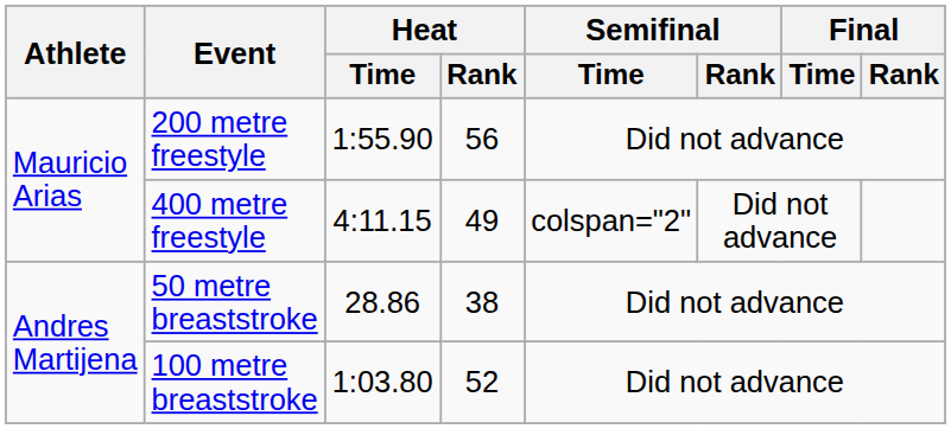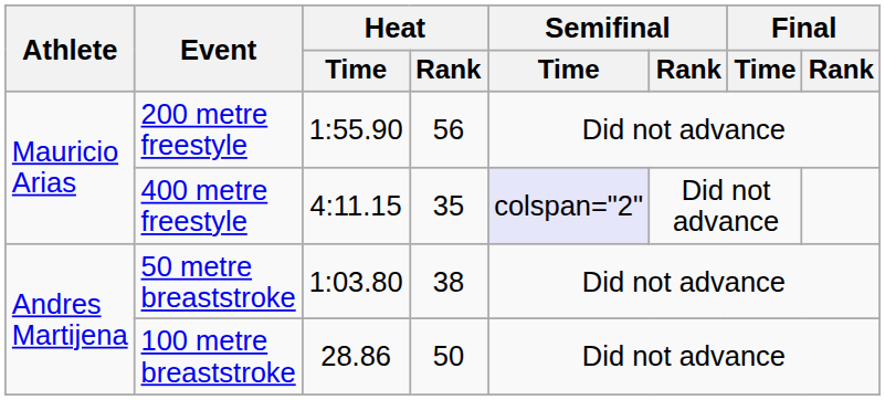400 metre freestyle | Heat / Rank: 49 -> 35
400 metre freestyle | Semifinal / Time: no background -> lavender background
50 metre breaststroke | Heat / Time: 28.86 -> 1:03.80
100 metre breaststroke | Heat / Time: 1:03.80 -> 28.86
100 metre breaststroke | Heat / Rank: 52 -> 50
